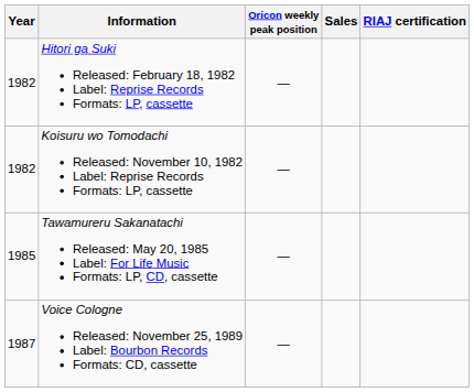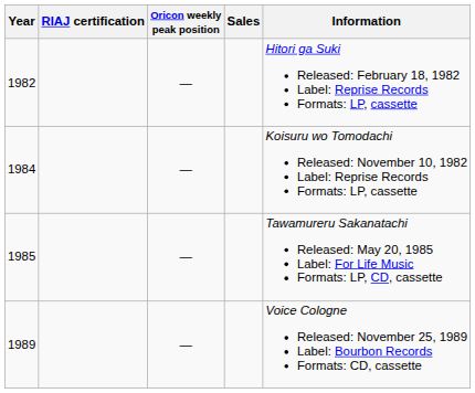columns swapped: Information <-> RIAJ certification
row 3 | Year: 1982 -> 1984
row 5 | Year: 1987 -> 1989
